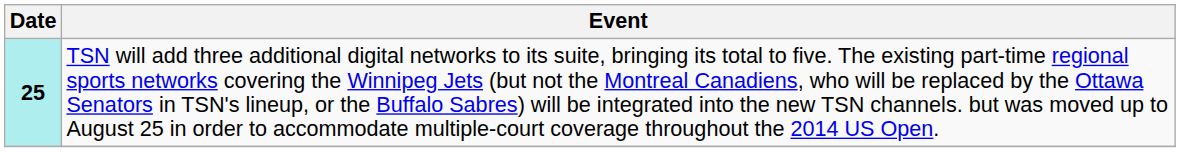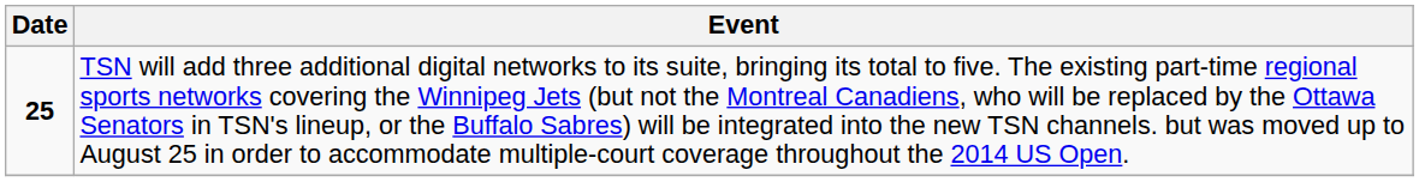row 2 | Date: paleturquoise background -> no background
